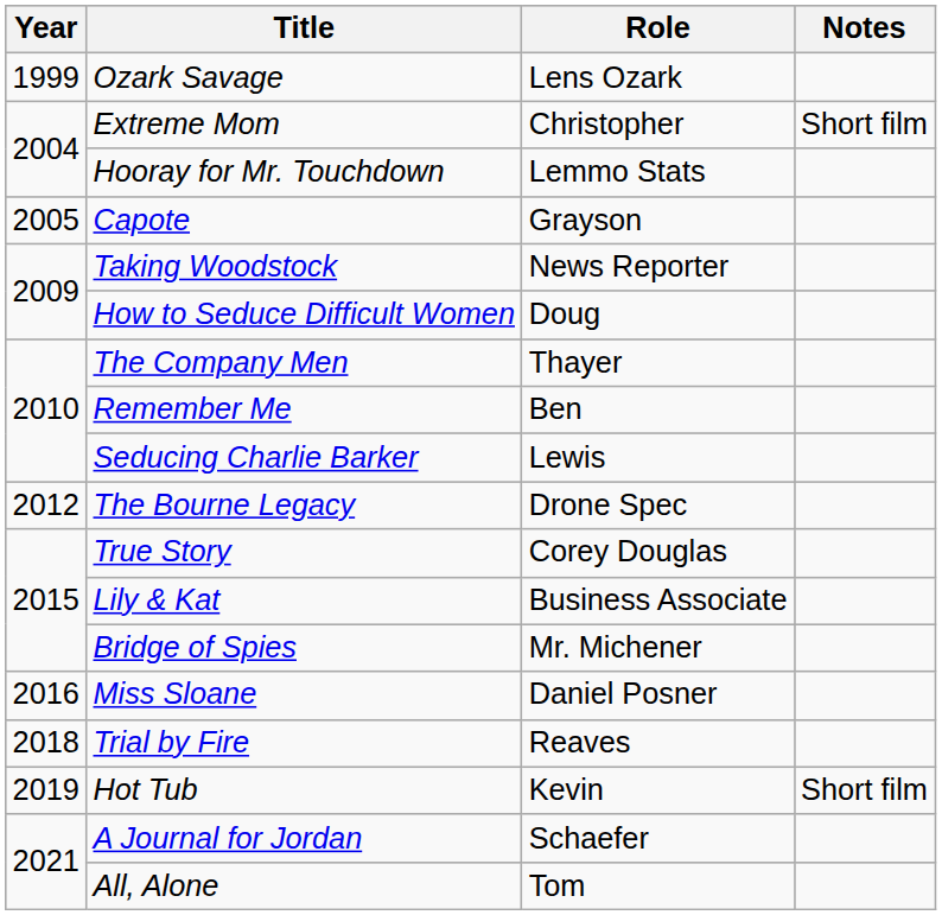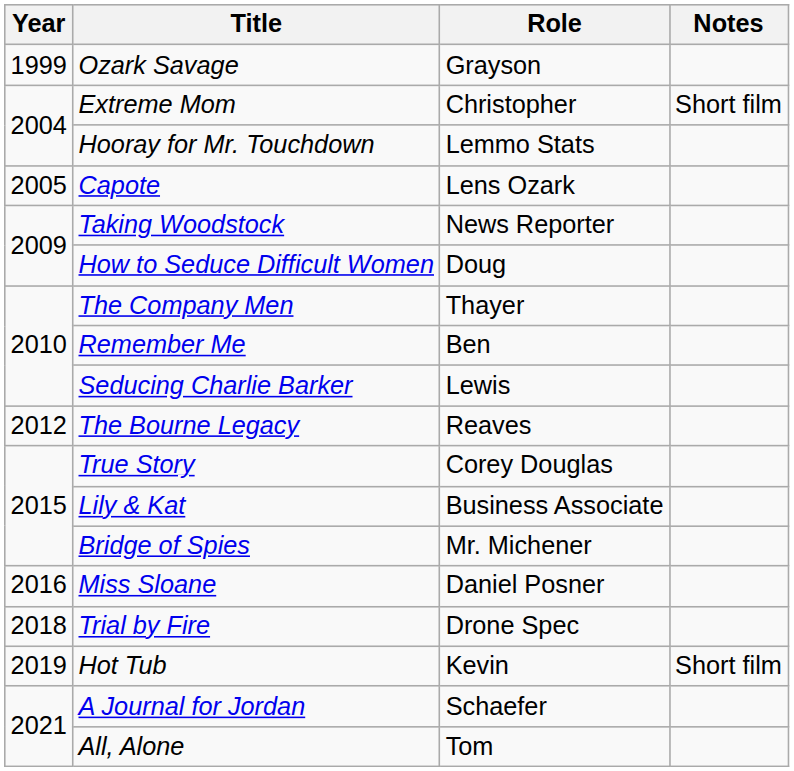Ozark Savage | Role: Lens Ozark -> Grayson
Capote | Role: Grayson -> Lens Ozark
The Bourne Legacy | Role: Drone Spec -> Reaves
Trial by Fire | Role: Reaves -> Drone Spec
